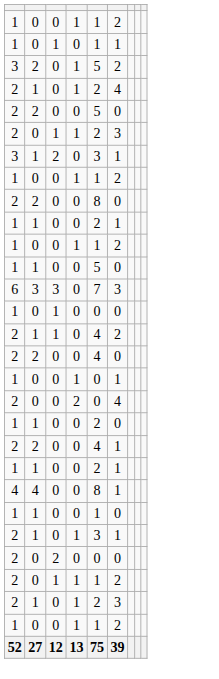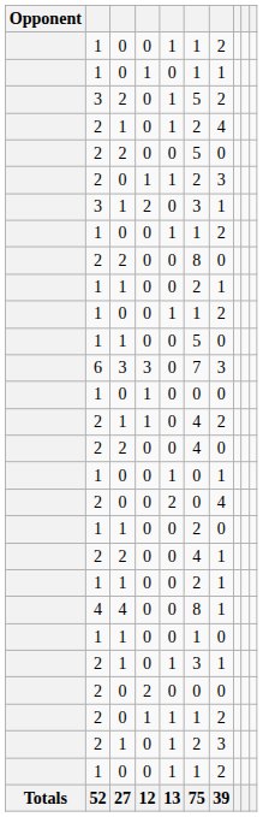+ column: Opponent | Totals
